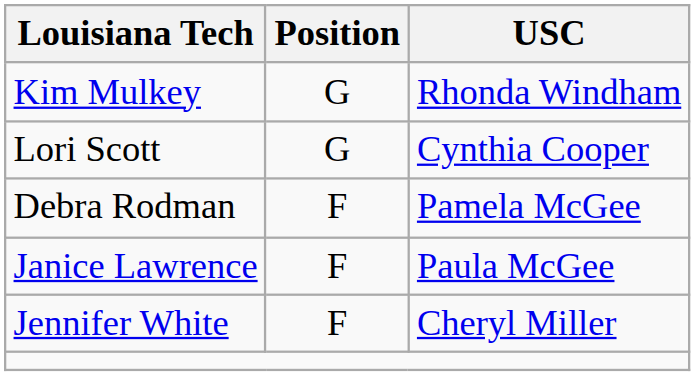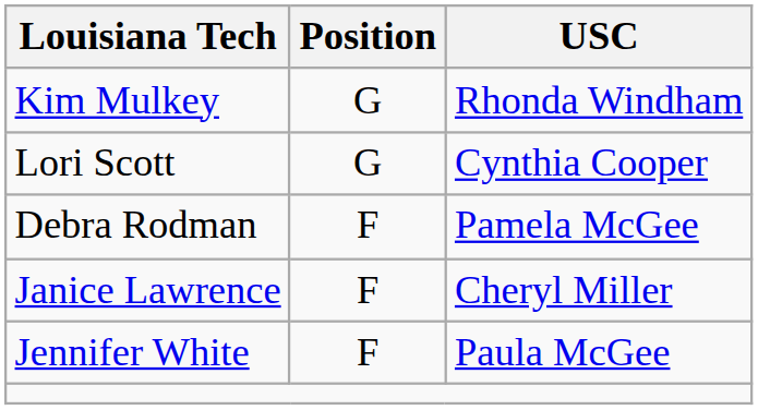Janice Lawrence | USC: Paula McGee -> Cheryl Miller
Jennifer White | USC: Cheryl Miller -> Paula McGee
